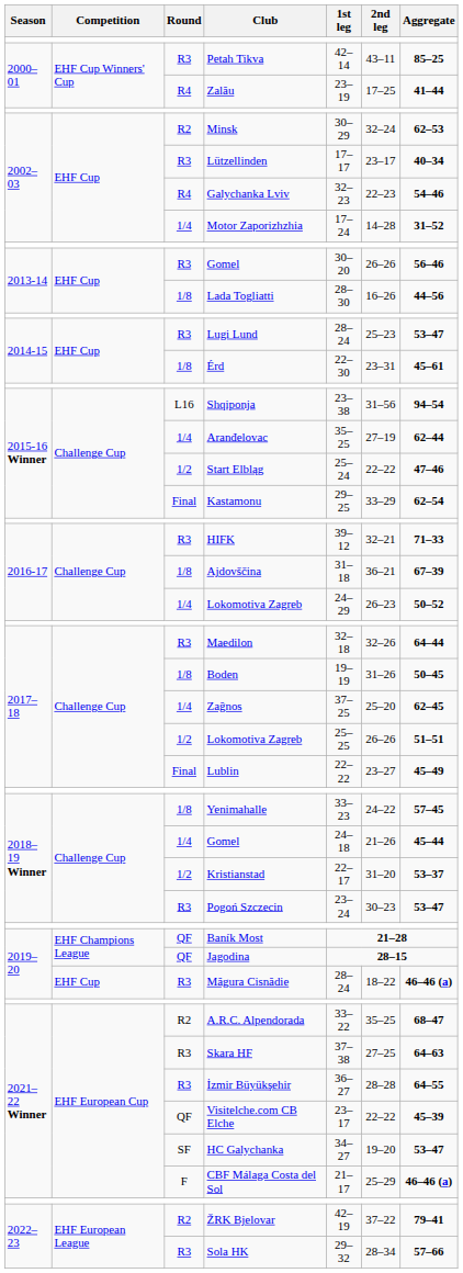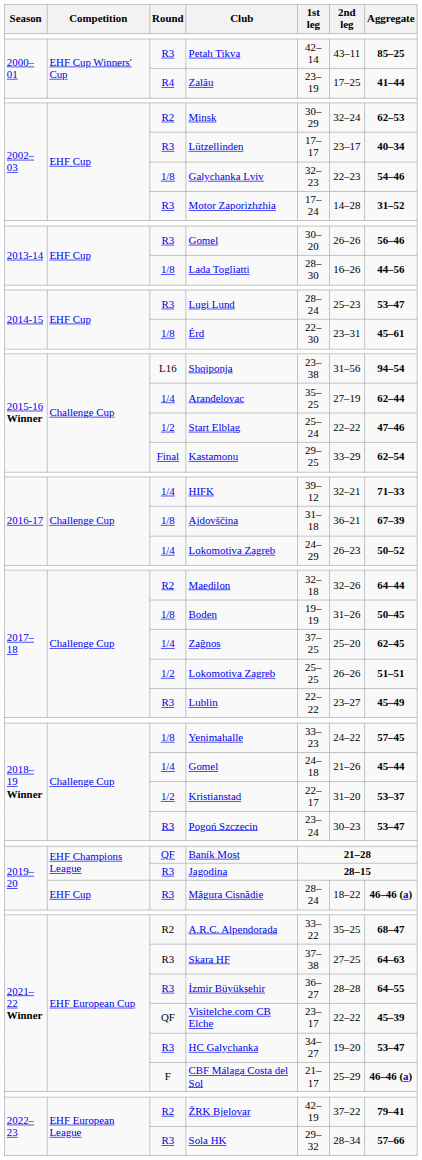Galychanka Lviv | Round: R4 -> 1/8
Motor Zaporizhzhia | Round: 1/4 -> R3
HIFK | Round: R3 -> 1/4
Maedilon | Round: R3 -> R2
Lublin | Round: Final -> R3
Jagodina | Round: QF -> R3
HC Galychanka | Round: SF -> R3
